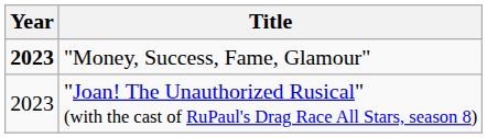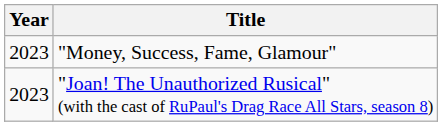"Money, Success, Fame, Glamour" | Year: bold -> normal
